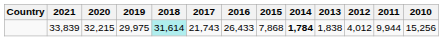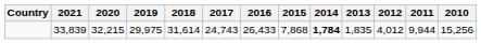row 2 | 2018: paleturquoise background -> no background
row 2 | 2017: 21,743 -> 24,743
row 2 | 2013: 1,838 -> 1,835
